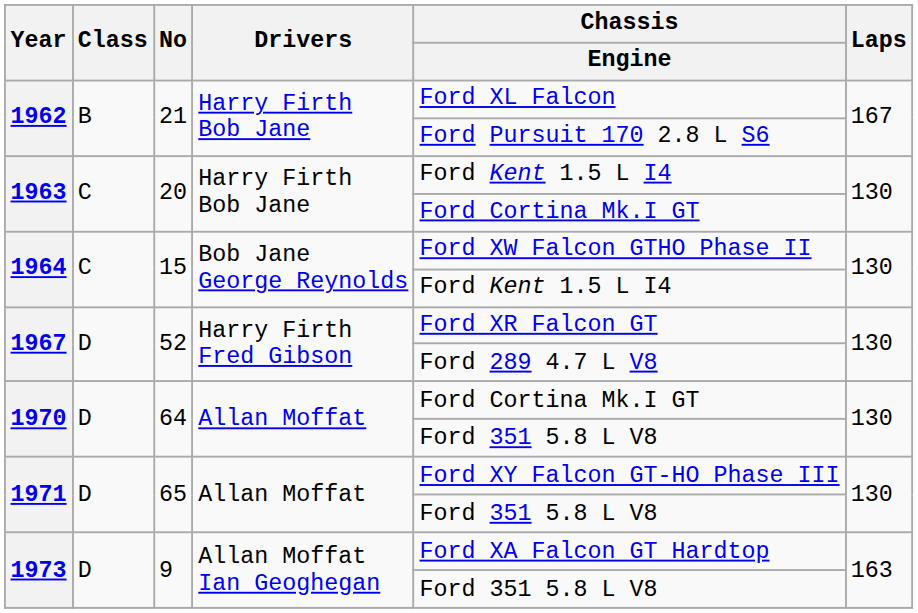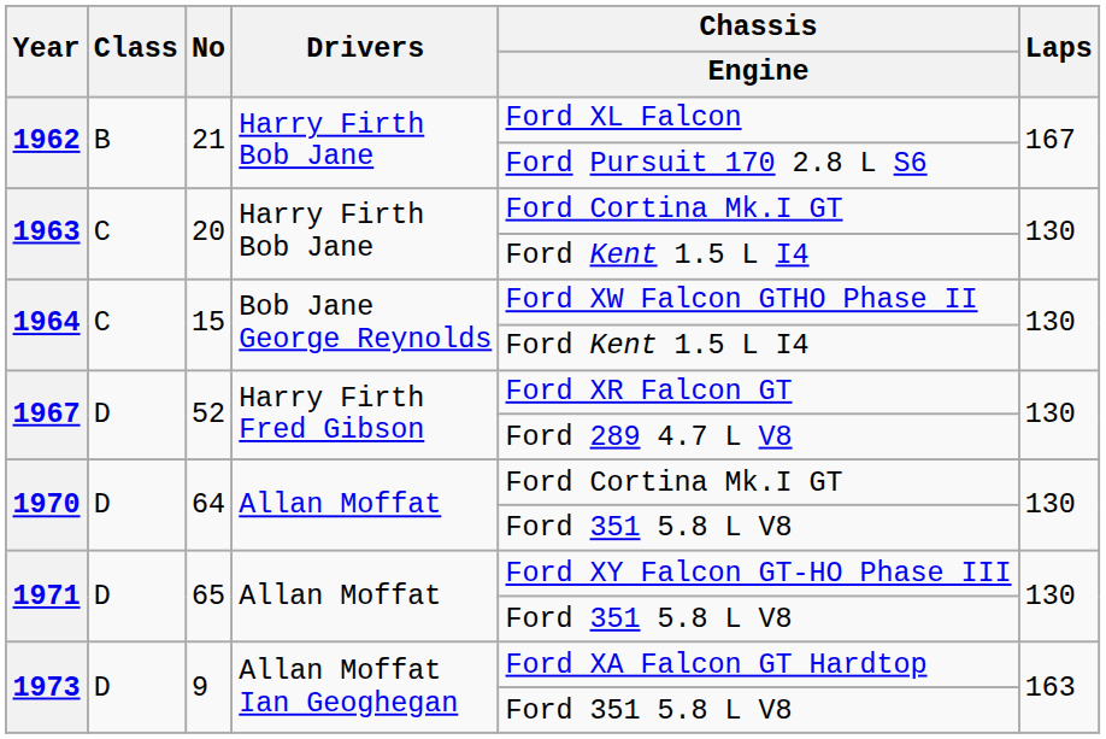row 5 | Chassis / Engine: Ford Kent 1.5 L I4 -> Ford Cortina Mk.I GT
row 6 | Chassis / Engine: Ford Cortina Mk.I GT -> Ford Kent 1.5 L I4
